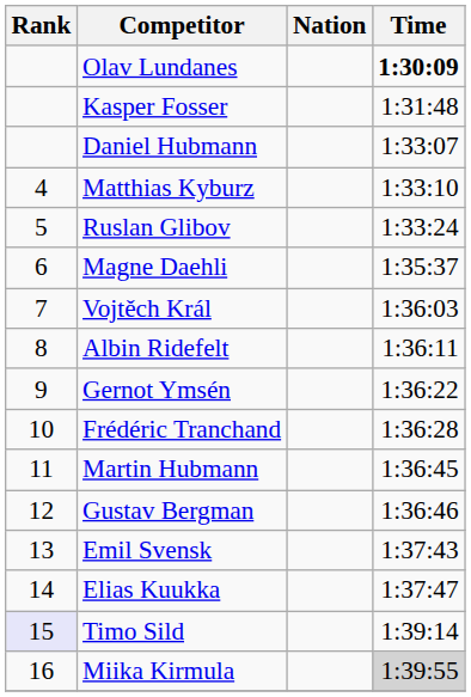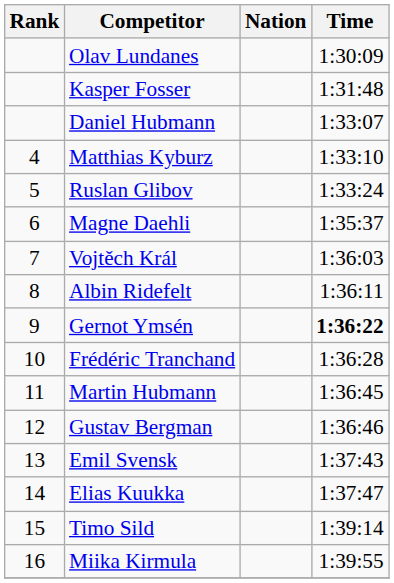Olav Lundanes | Time: bold -> normal
Gernot Ymsén | Time: normal -> bold
Timo Sild | Rank: lavender background -> no background
Miika Kirmula | Time: lightgrey background -> no background
